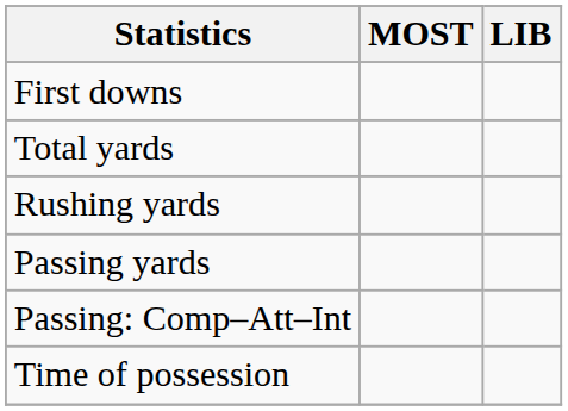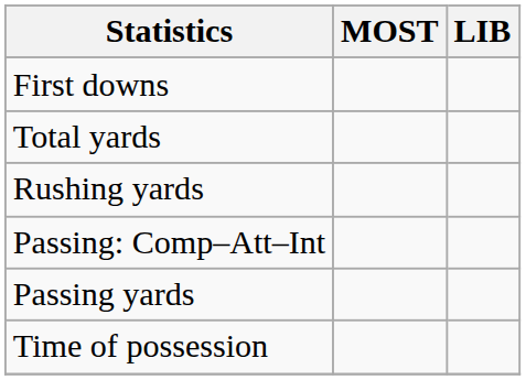rows swapped: Passing yards <-> Passing: Comp–Att–Int
